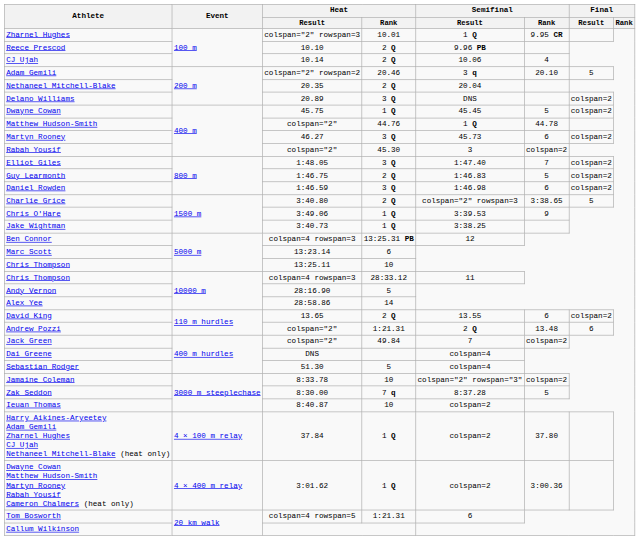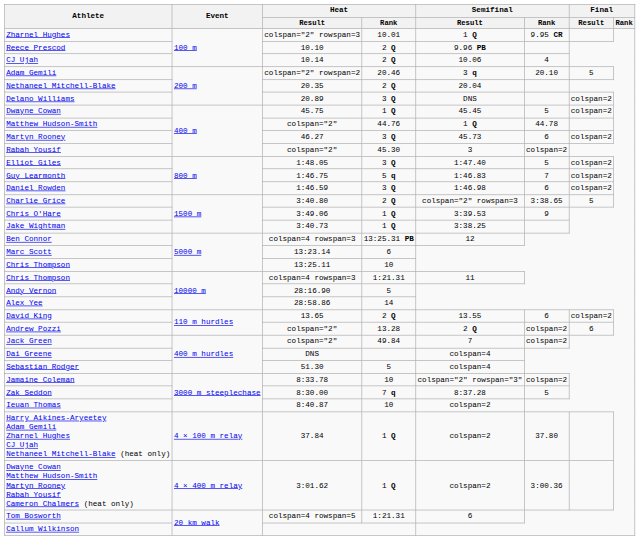Elliot Giles | Semifinal / Rank: 7 -> 5
Guy Learmonth | Heat / Rank: 2 Q -> 5 q
Guy Learmonth | Semifinal / Rank: 5 -> 7
Chris Thompson / colspan=4 rowspan=3 | Heat / Rank: 28:33.12 -> 1:21.31
Andrew Pozzi | Heat / Rank: 1:21.31 -> 13.28
Andrew Pozzi | Semifinal / Rank: 13.48 -> colspan=2
